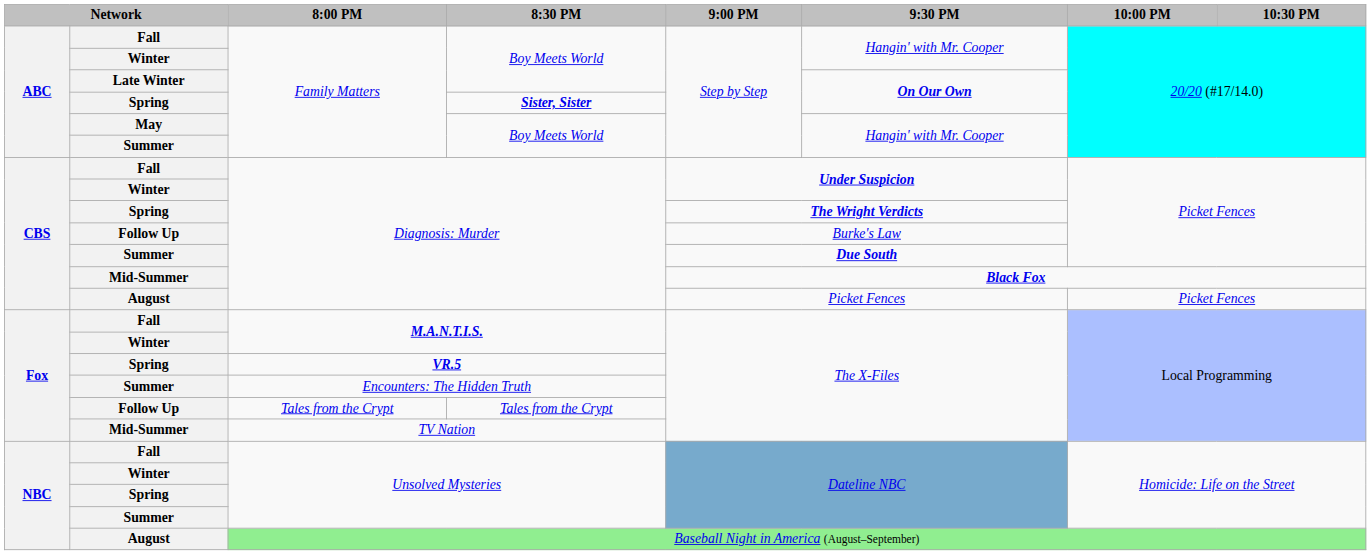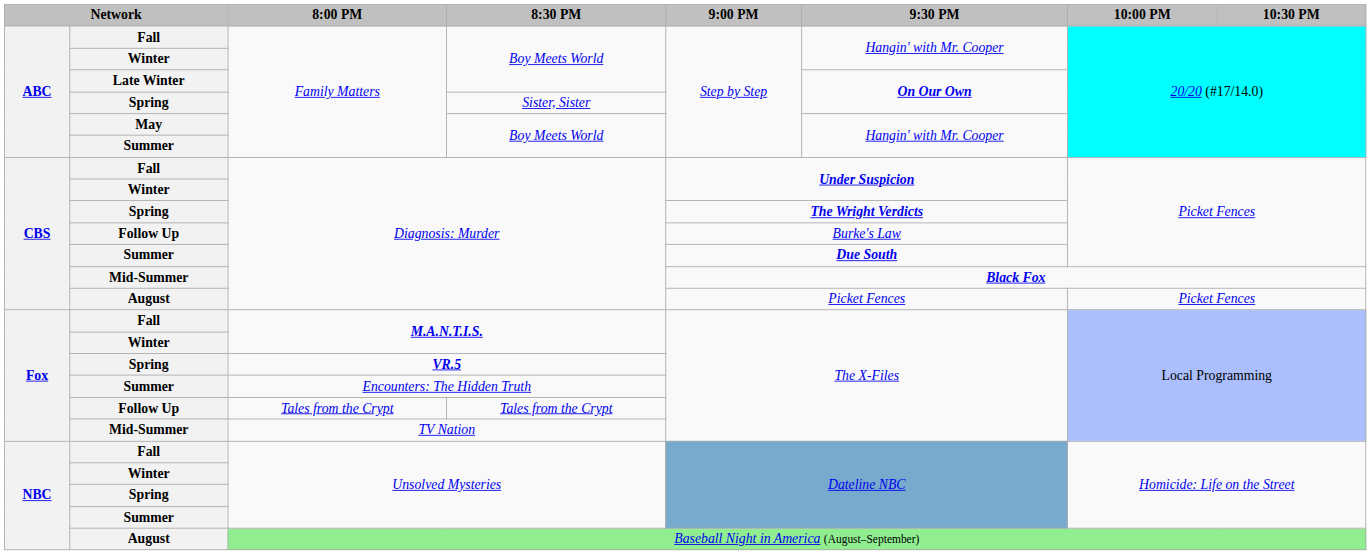Sister, Sister | 8:30 PM: bold -> normal
